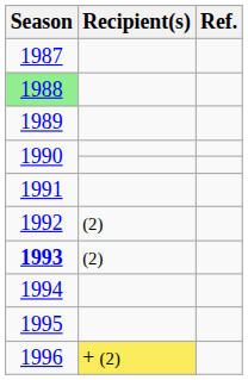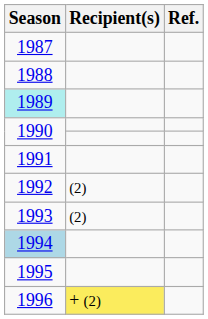1988 | Season: lightgreen background -> no background
1989 | Season: no background -> paleturquoise background
1993 | Season: bold -> normal
1994 | Season: no background -> lightblue background
